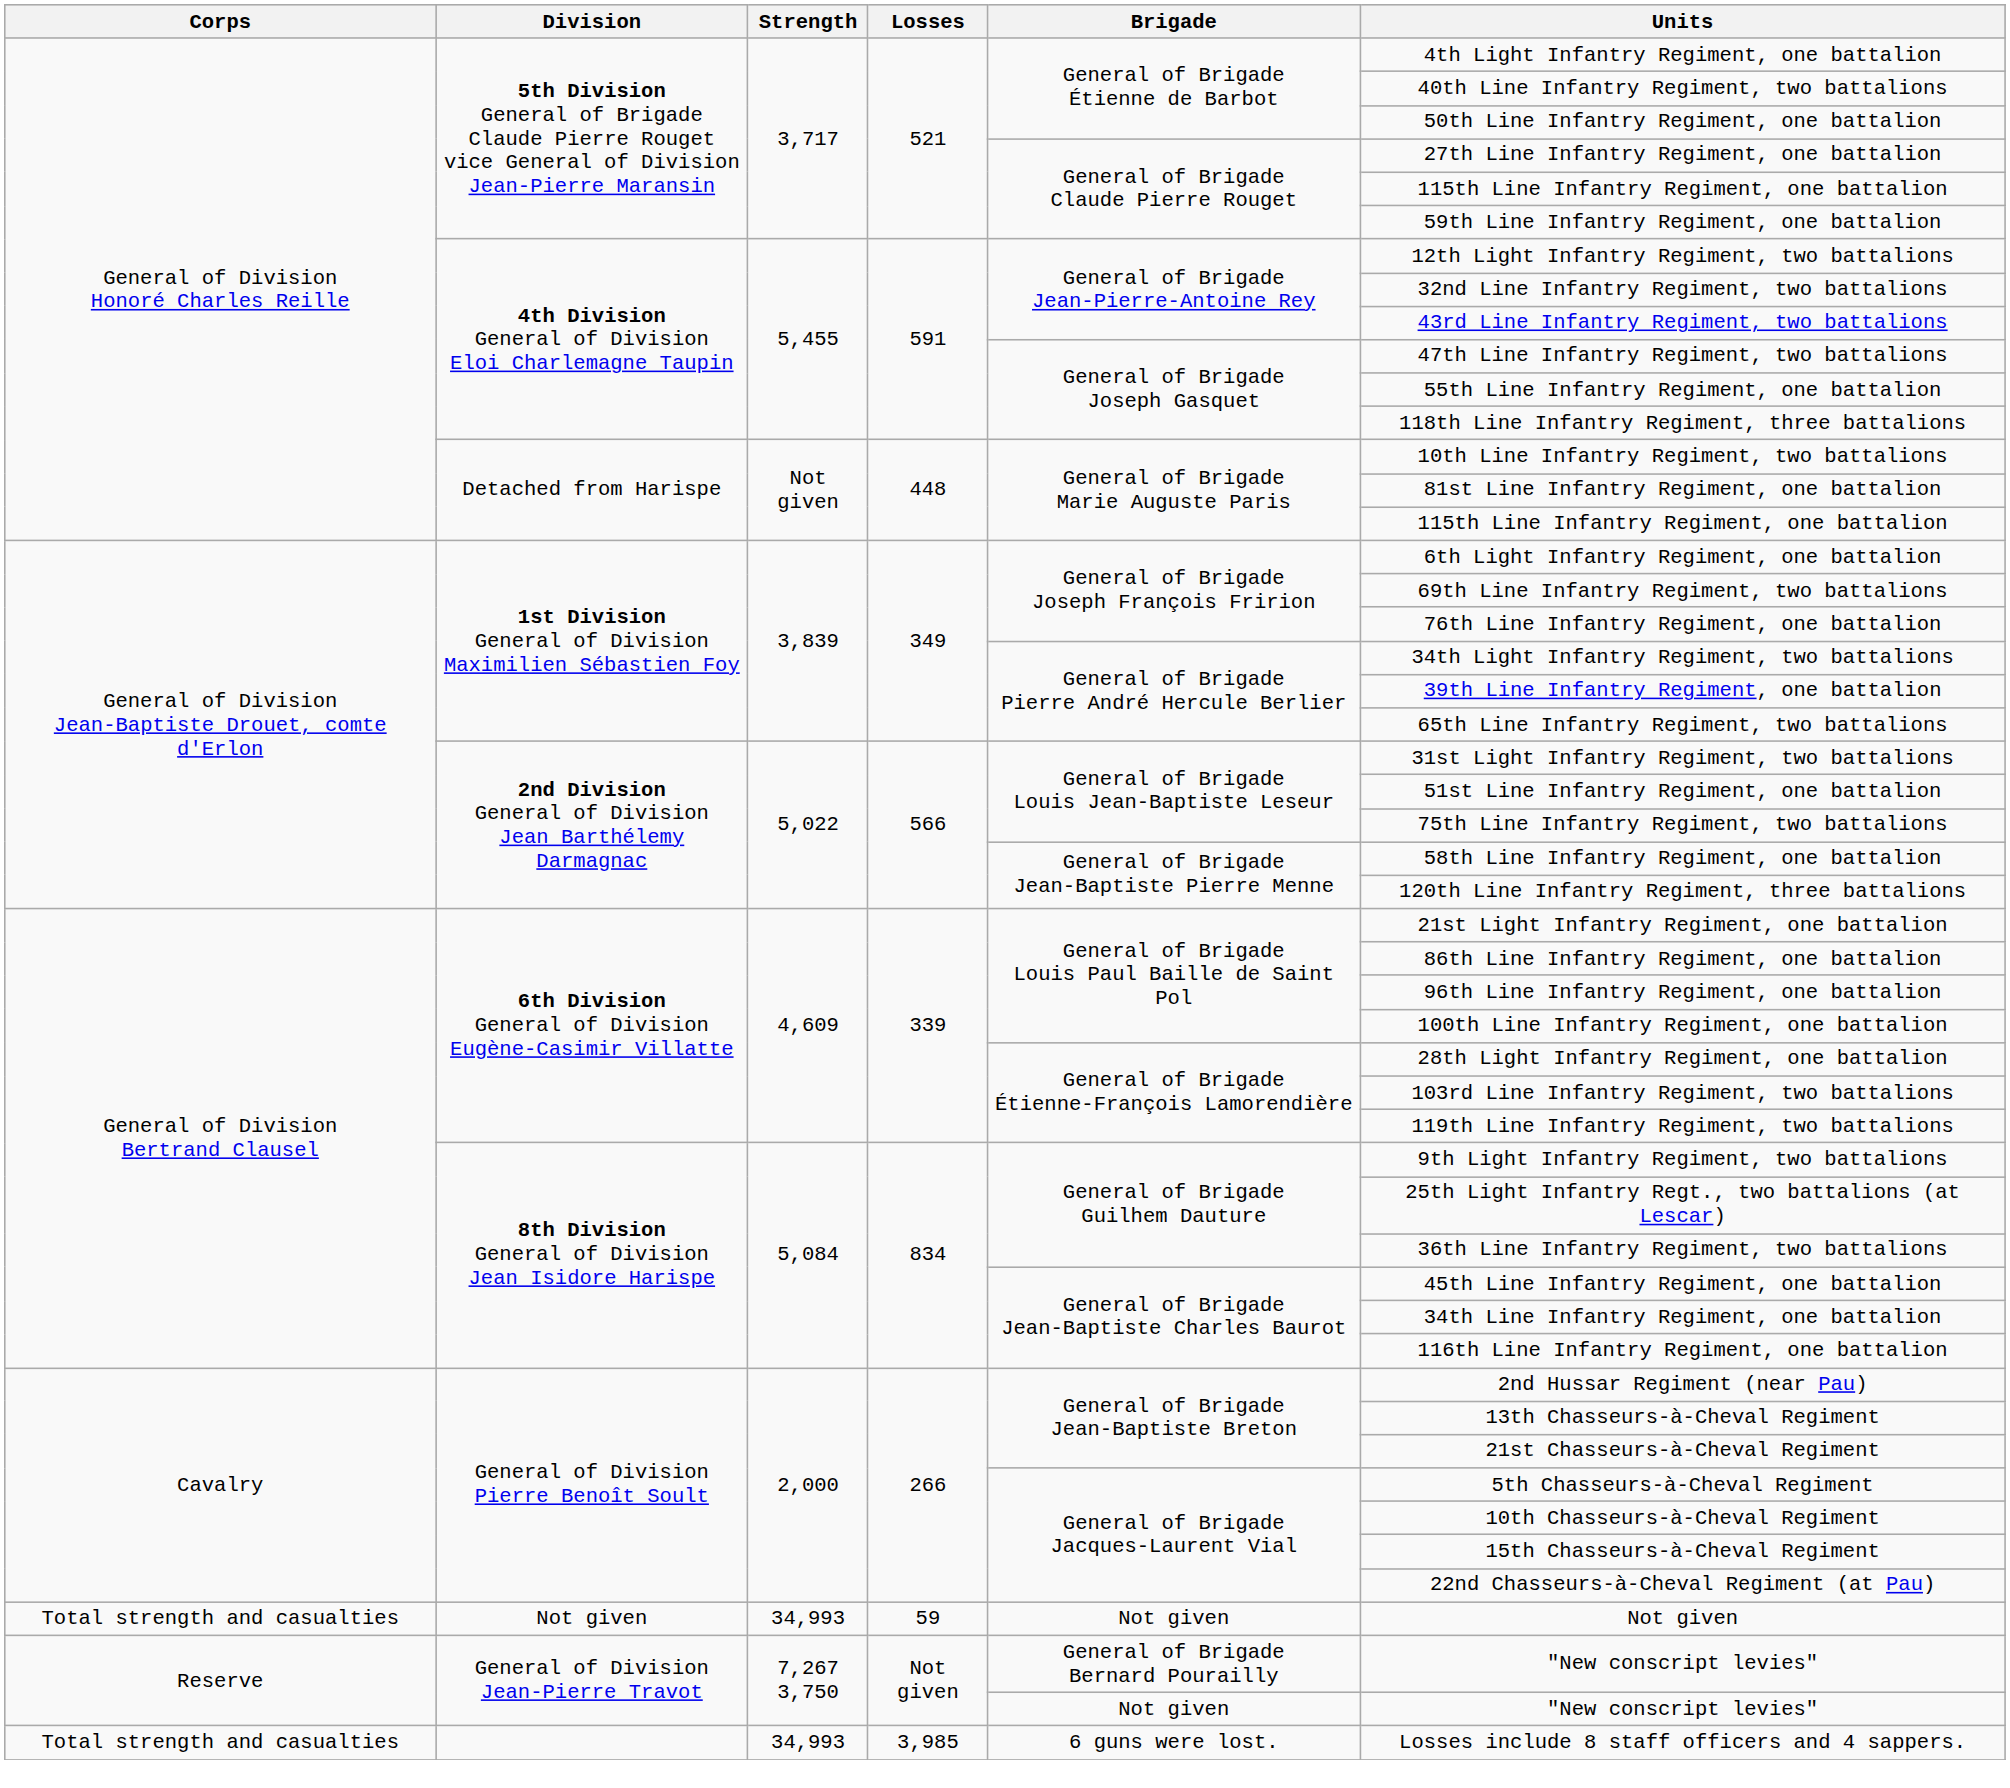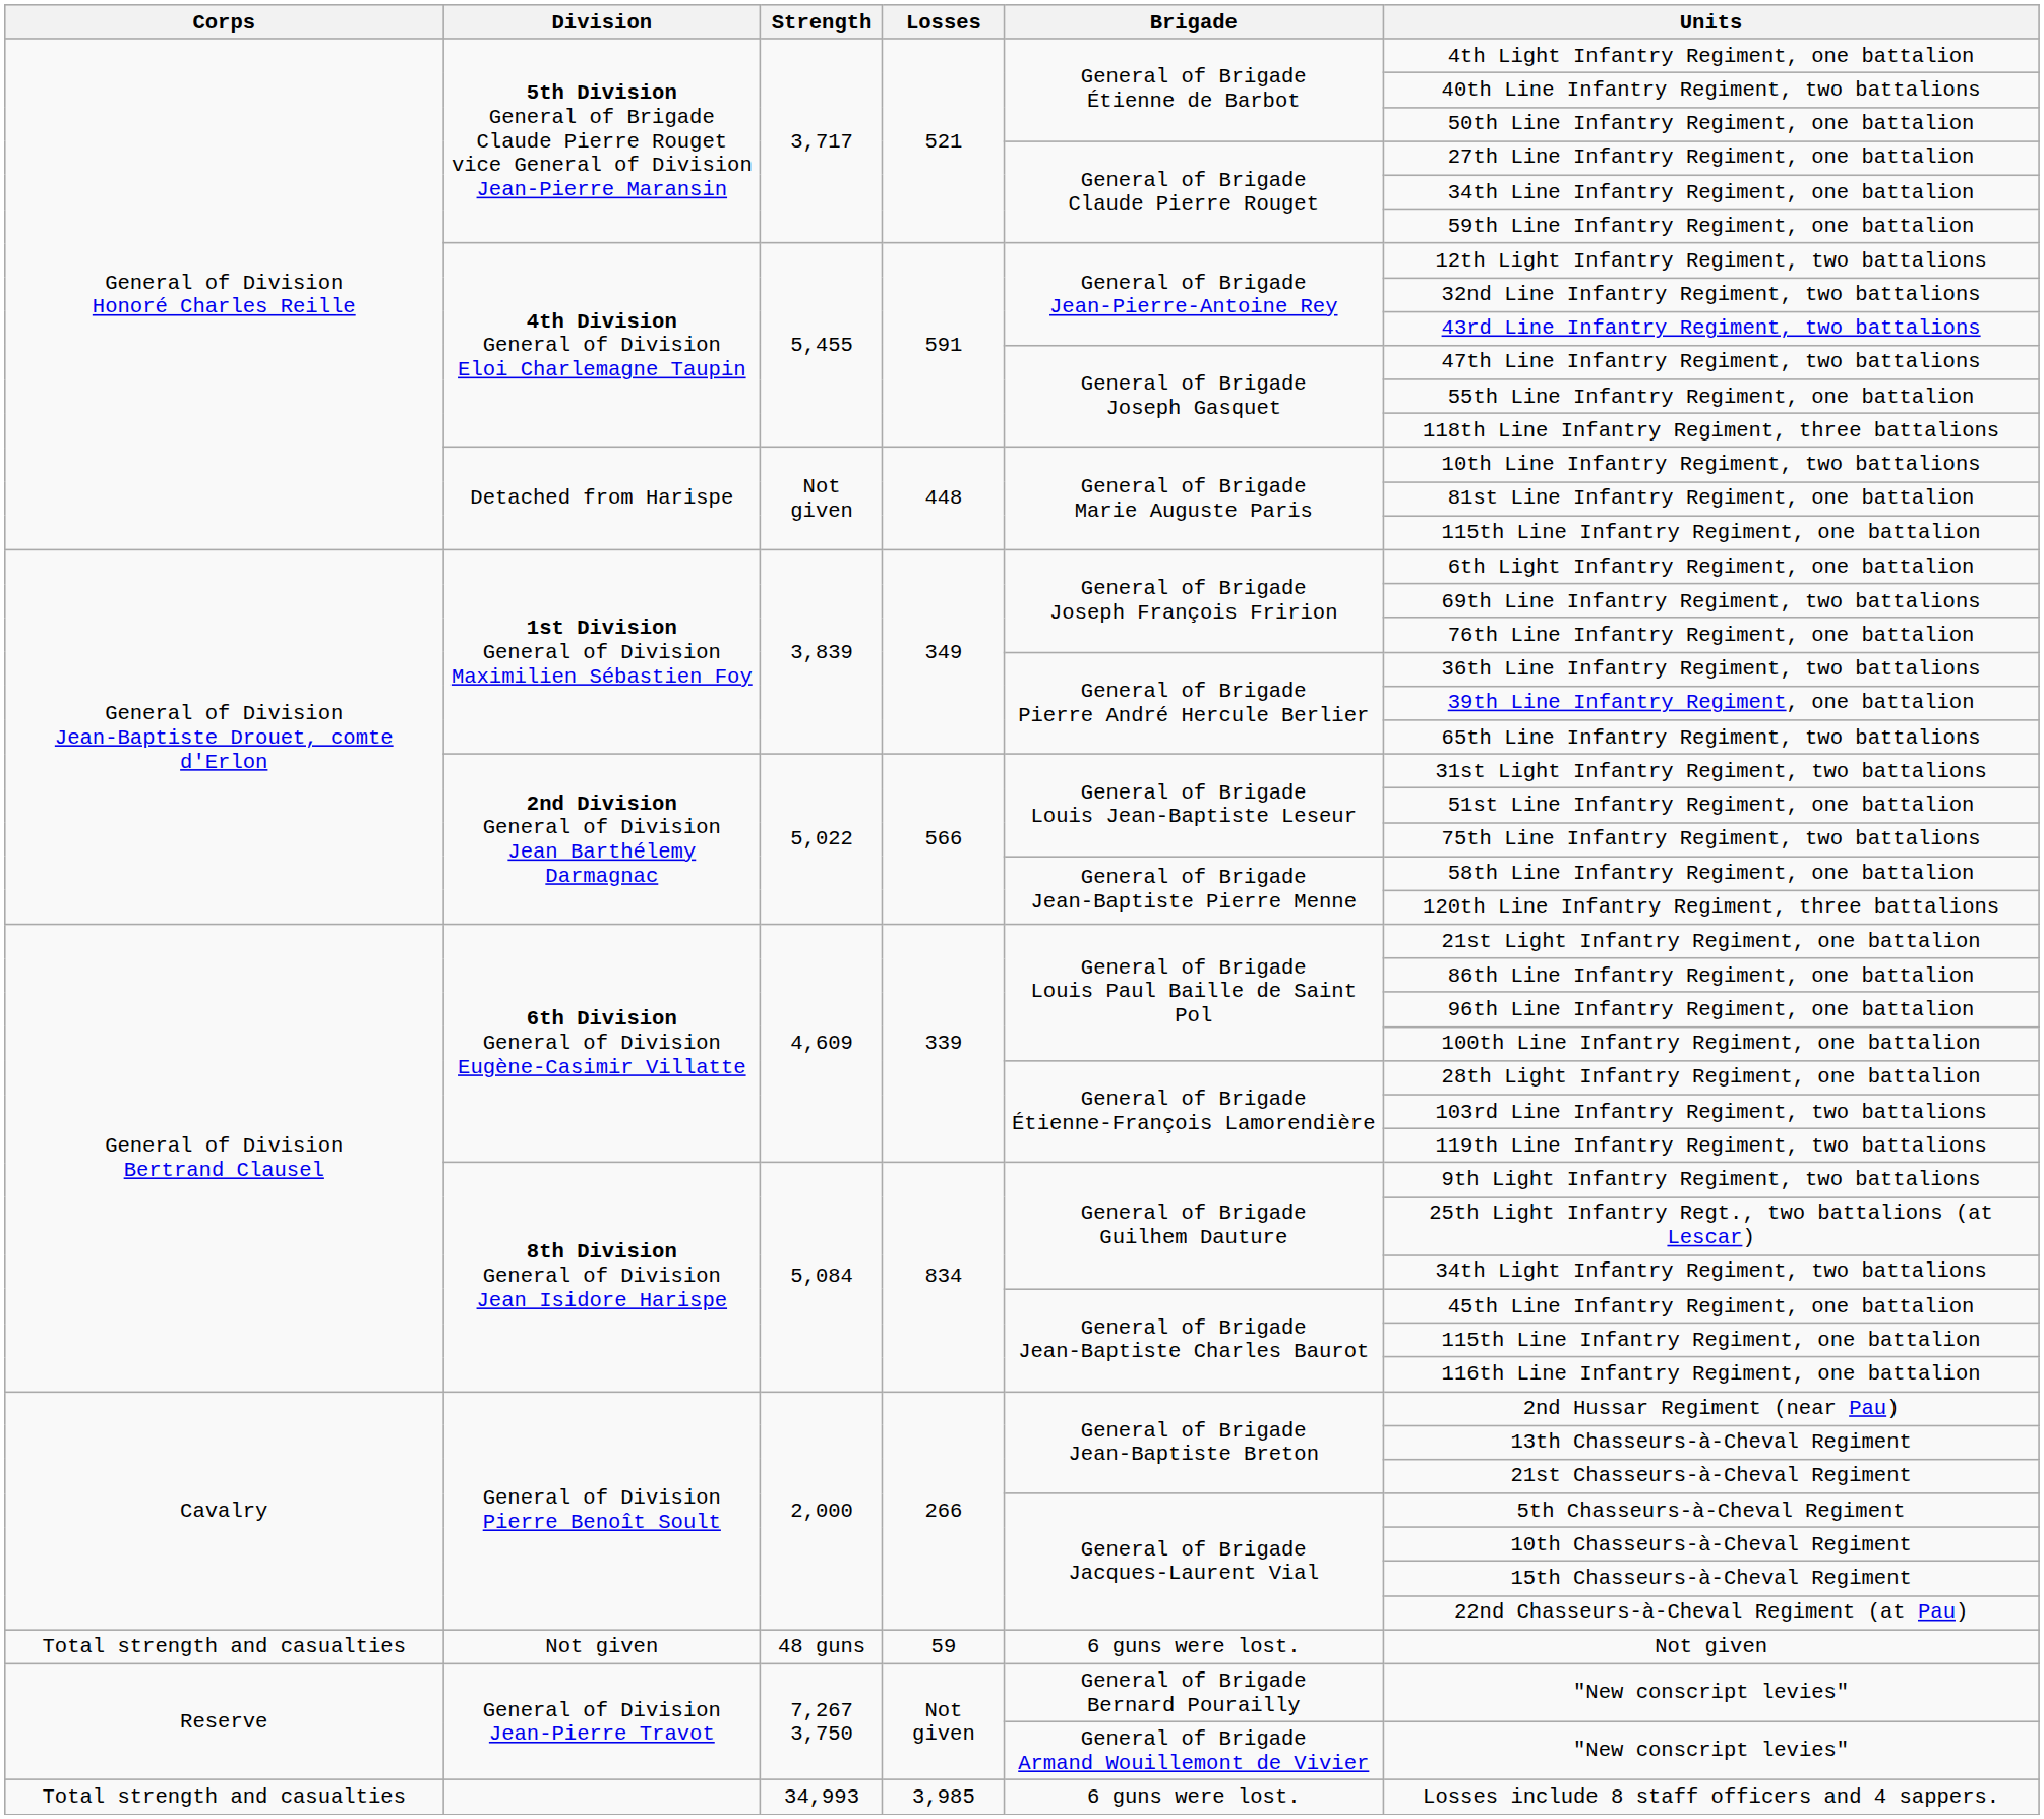row 6 | Units: 115th Line Infantry Regiment, one battalion -> 34th Line Infantry Regiment, one battalion
row 20 | Units: 34th Light Infantry Regiment, two battalions -> 36th Line Infantry Regiment, two battalions
row 37 | Units: 36th Line Infantry Regiment, two battalions -> 34th Light Infantry Regiment, two battalions
row 39 | Units: 34th Line Infantry Regiment, one battalion -> 115th Line Infantry Regiment, one battalion
row 48 | Strength: 34,993 -> 48 guns
row 48 | Brigade: Not given -> 6 guns were lost.
row 50 | Brigade: Not given -> General of Brigade Armand Wouillemont de Vivier
